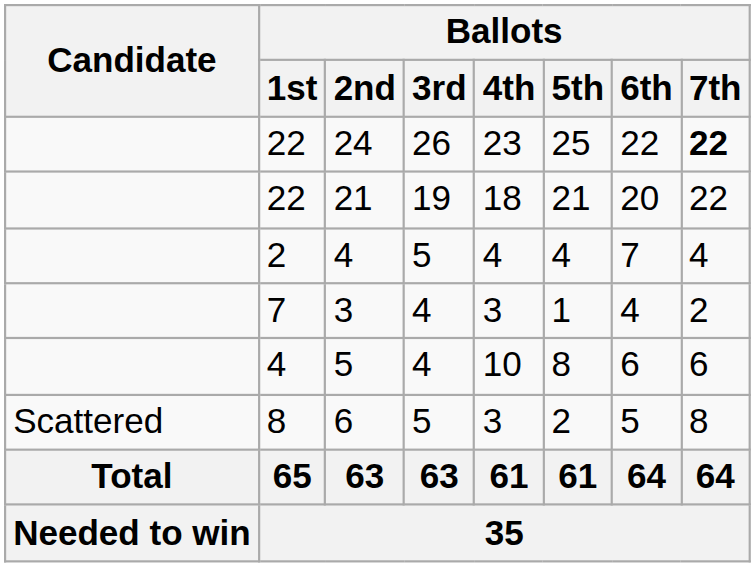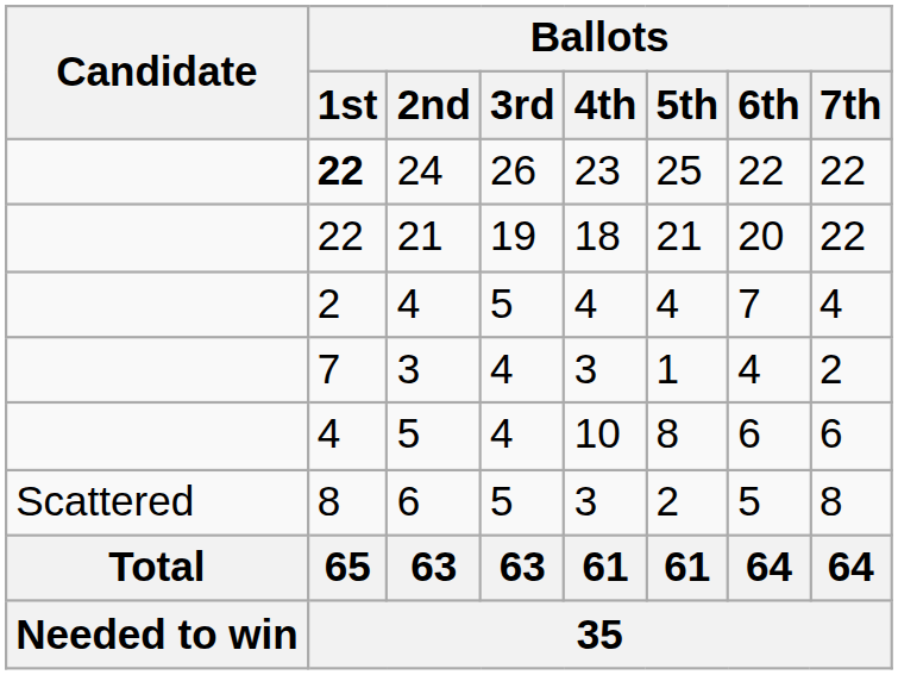24 | Ballots / 1st: normal -> bold
24 | Ballots / 7th: bold -> normal
